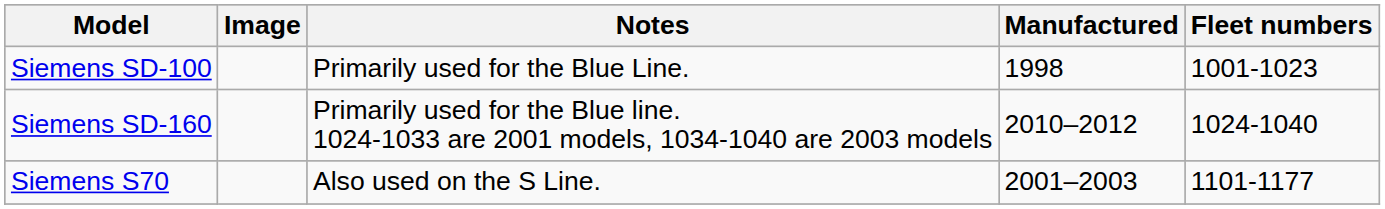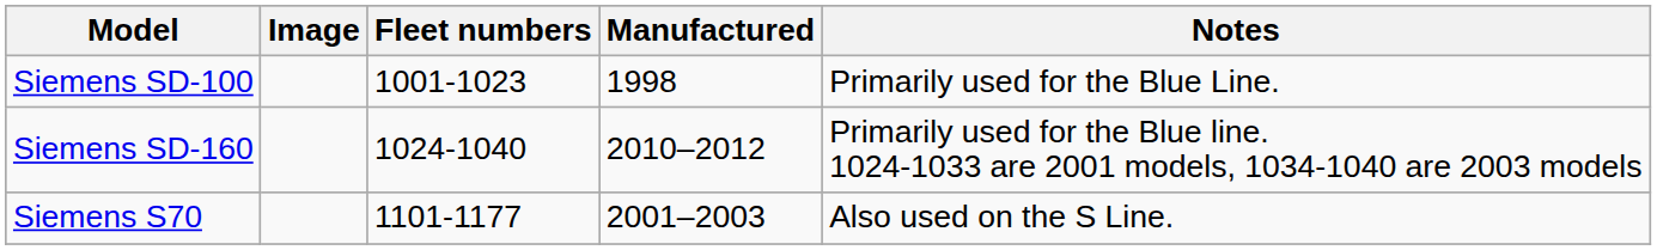columns swapped: Fleet numbers <-> Notes
